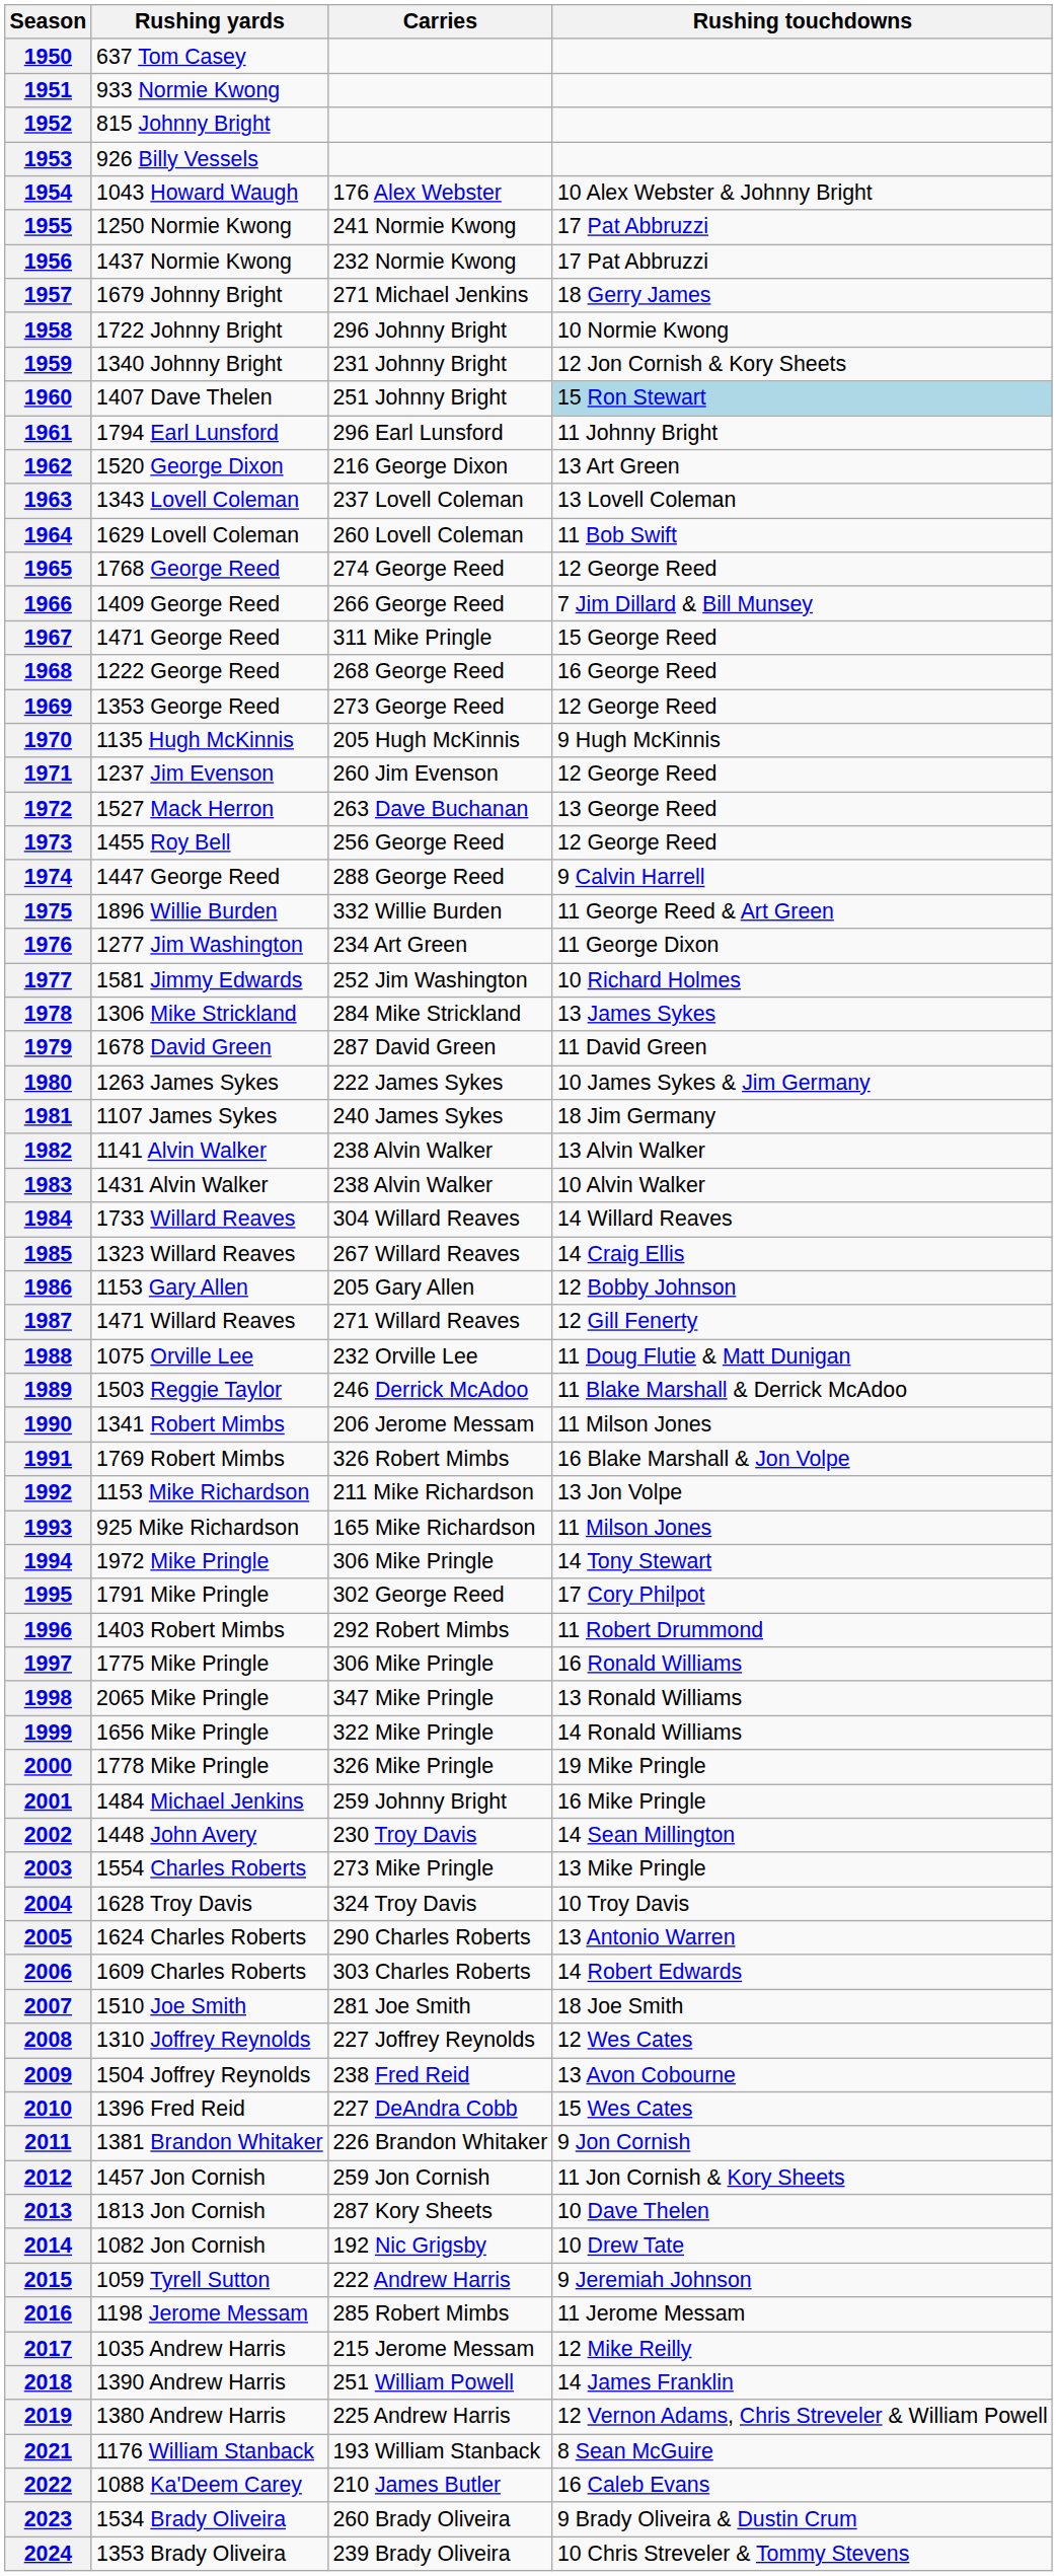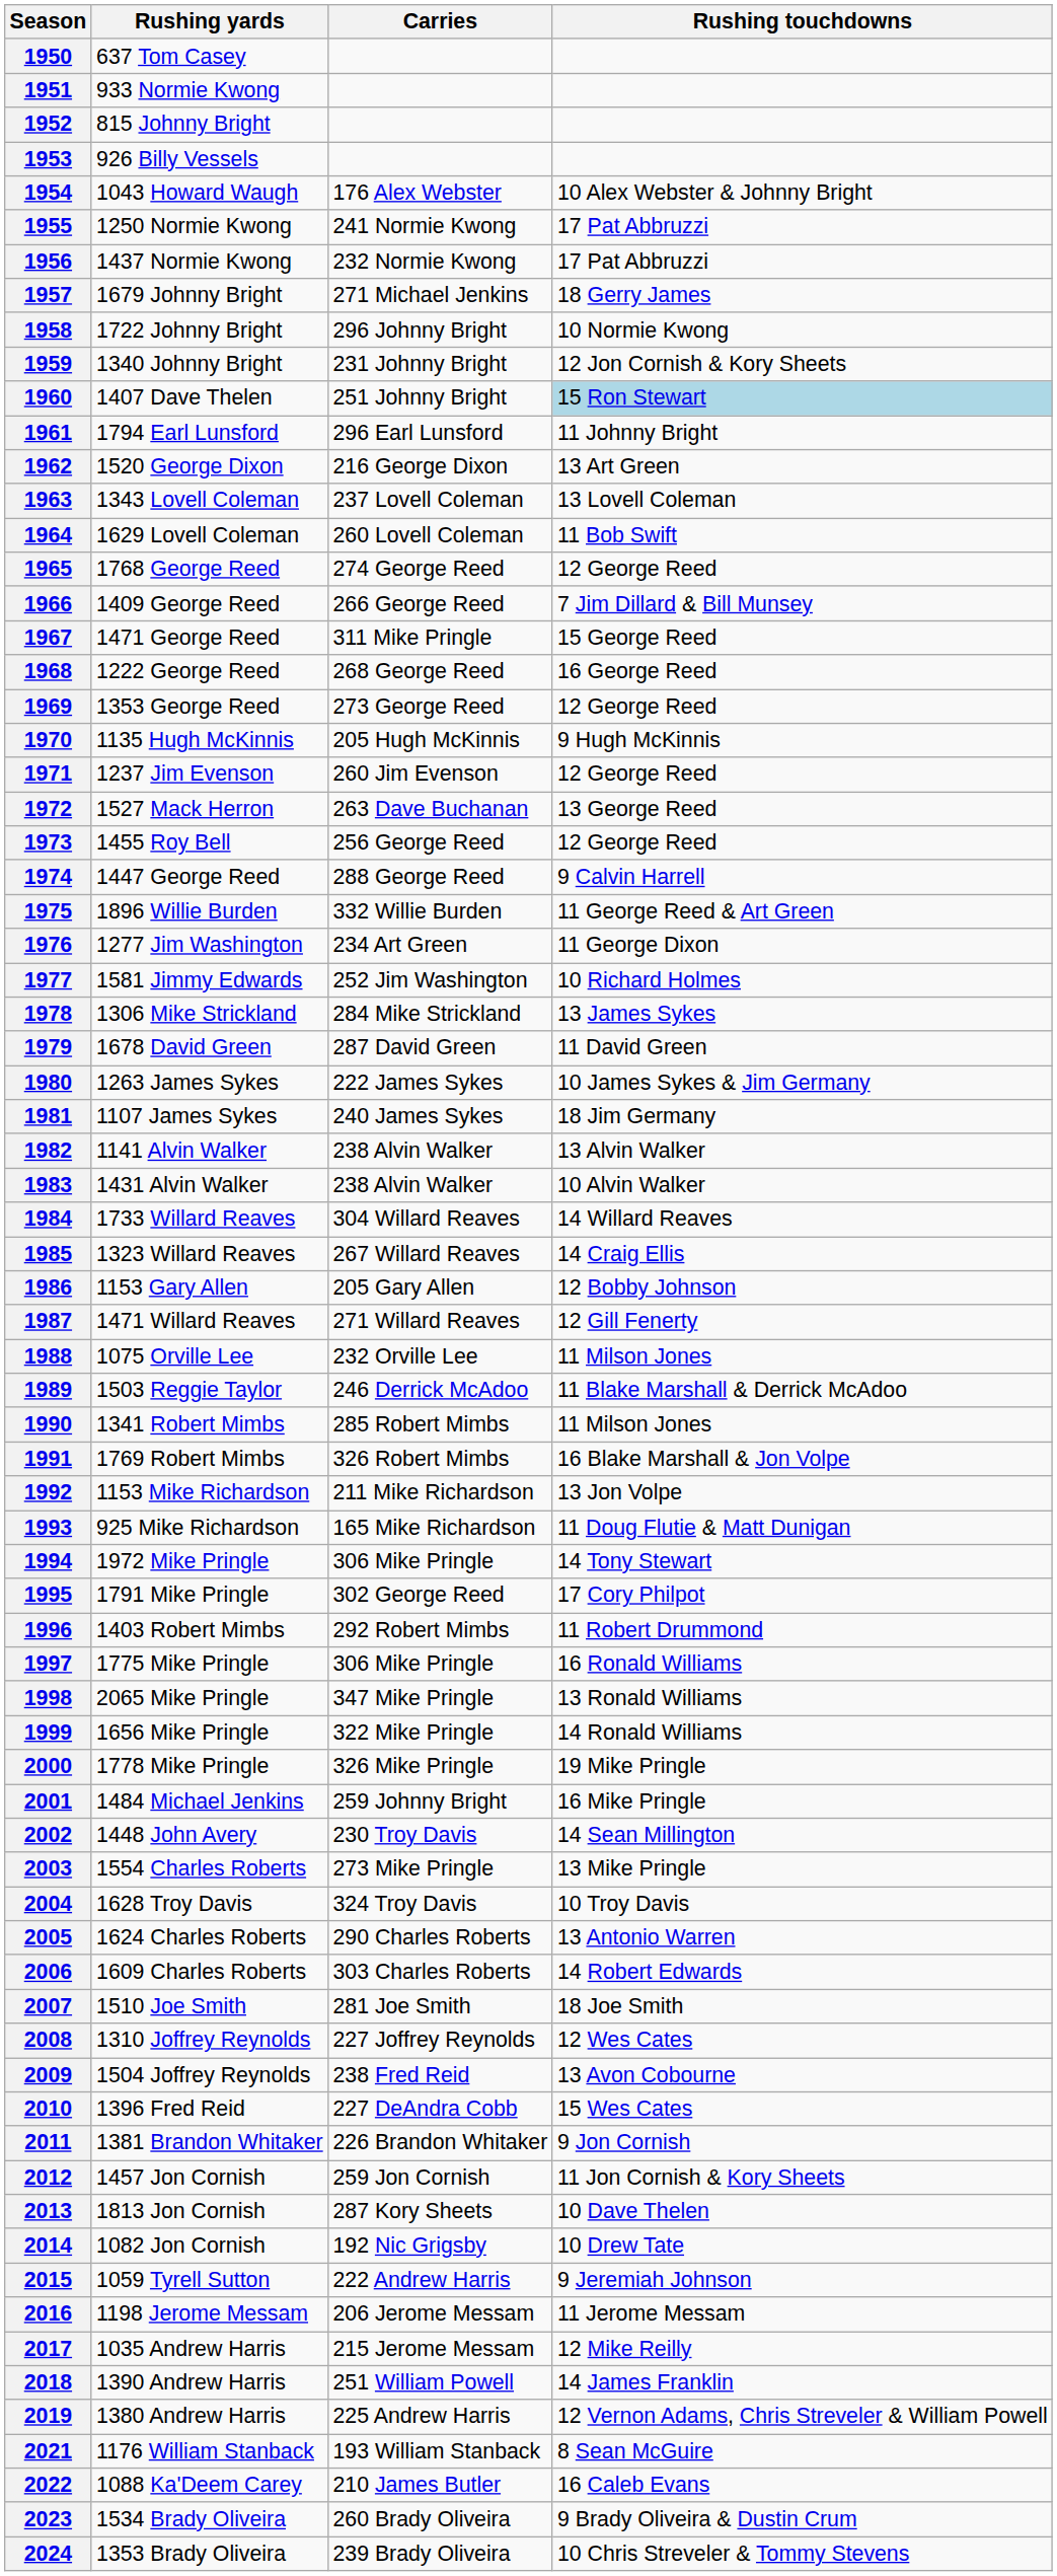1988 | Rushing touchdowns: 11 Doug Flutie & Matt Dunigan -> 11 Milson Jones
1990 | Carries: 206 Jerome Messam -> 285 Robert Mimbs
1993 | Rushing touchdowns: 11 Milson Jones -> 11 Doug Flutie & Matt Dunigan
2016 | Carries: 285 Robert Mimbs -> 206 Jerome Messam
